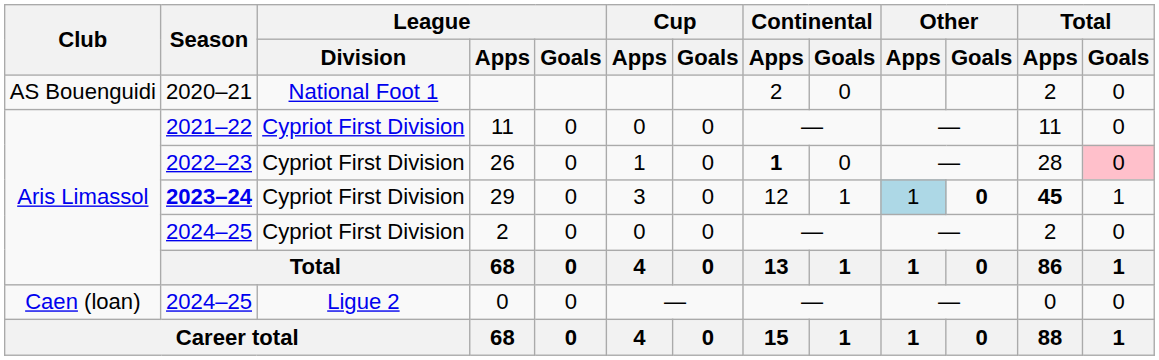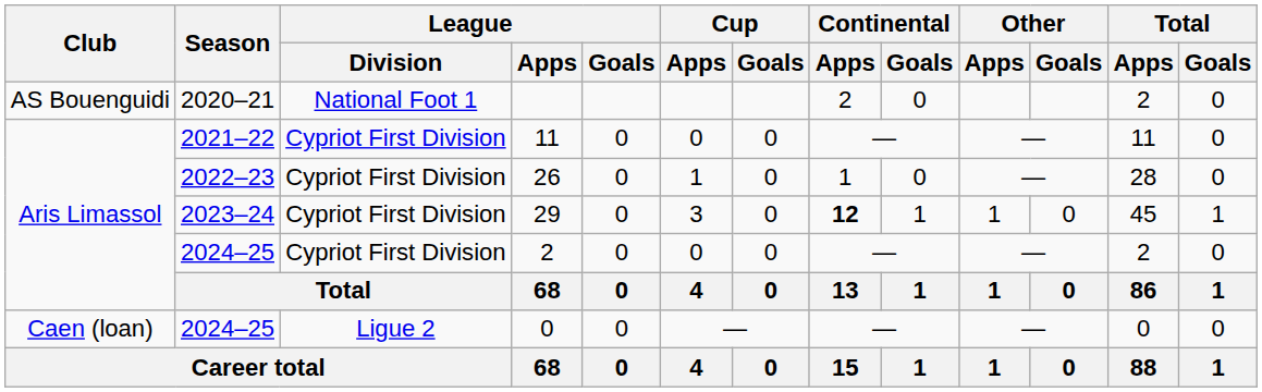26 | Continental / Apps: bold -> normal
26 | Total / Goals: pink background -> no background
29 | Season: bold -> normal
29 | Continental / Apps: normal -> bold
29 | Other / Apps: lightblue background -> no background
29 | Other / Goals: bold -> normal
29 | Total / Apps: bold -> normal
